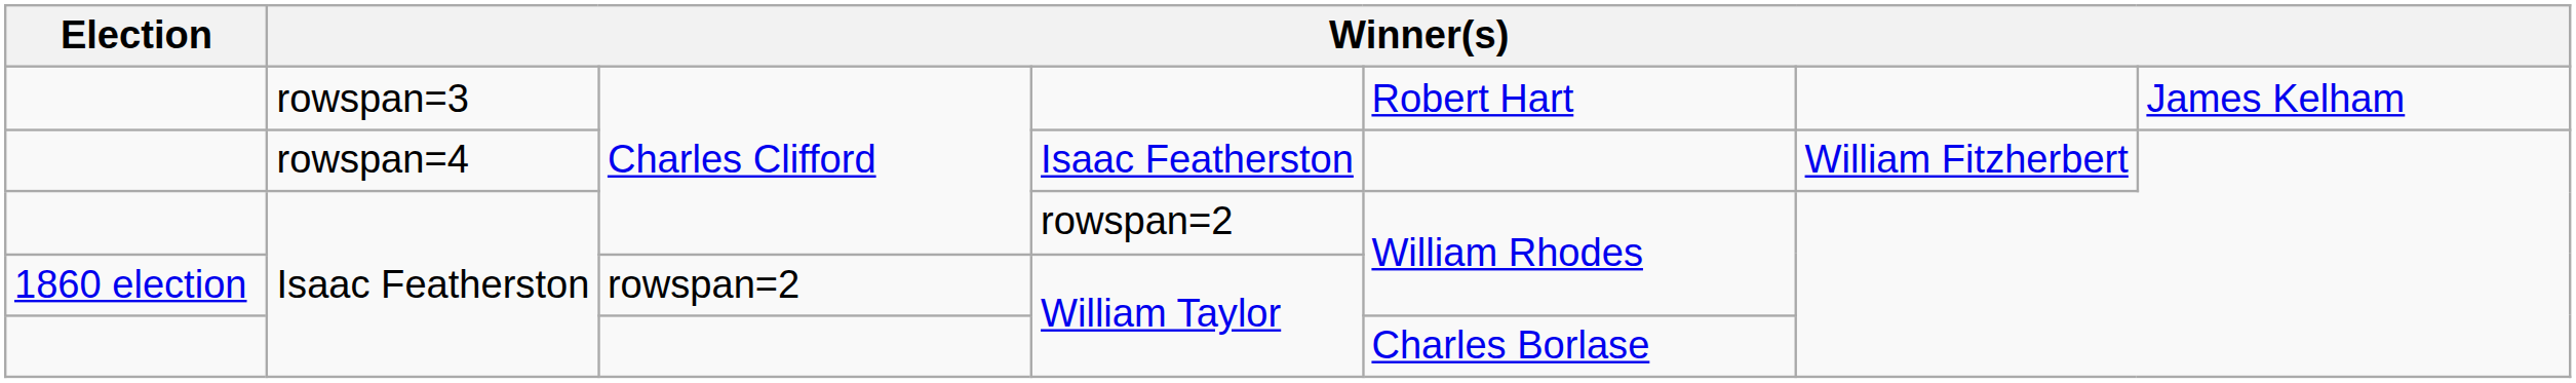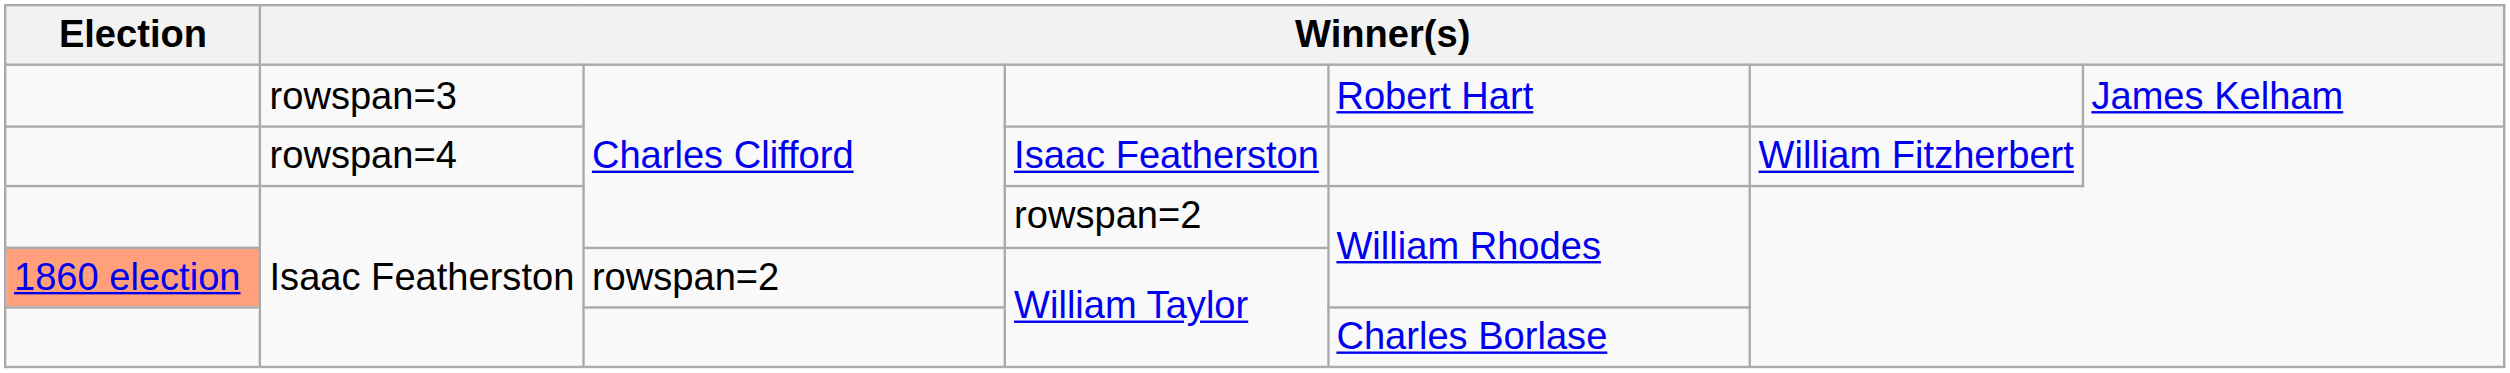rowspan=2 / William Taylor | Election: no background -> lightsalmon background
